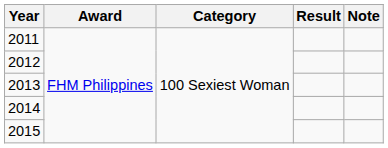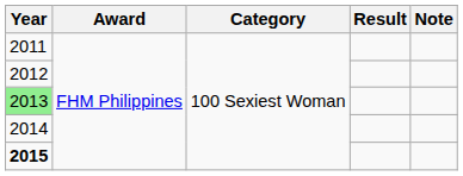2013 | Year: no background -> lightgreen background
2015 | Year: normal -> bold
